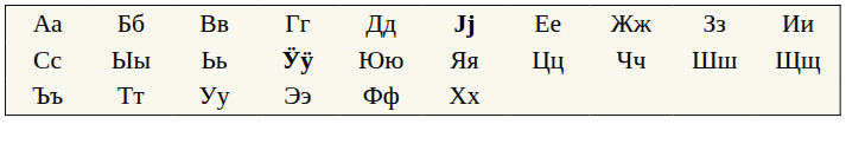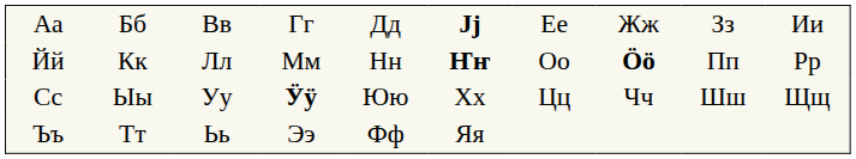+ row: Йй | Кк | Лл | Мм | Нн | Ҥҥ | Оо | Ӧӧ | Пп | Рр
Сс | column 3: Ьь -> Уу
Сс | column 6: Яя -> Хх
Ъъ | column 3: Уу -> Ьь
Ъъ | column 6: Хх -> Яя
